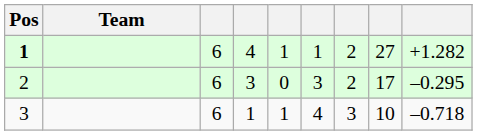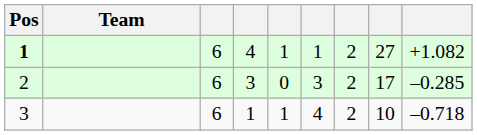row 2 | column 9: +1.282 -> +1.082
row 3 | column 9: –0.295 -> –0.285
row 4 | column 7: 3 -> 2
